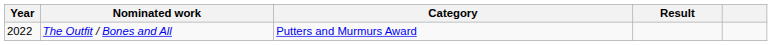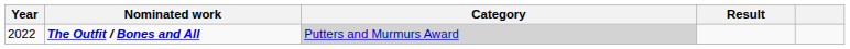row 2 | Nominated work: normal -> bold
row 2 | Category: no background -> lightgrey background
